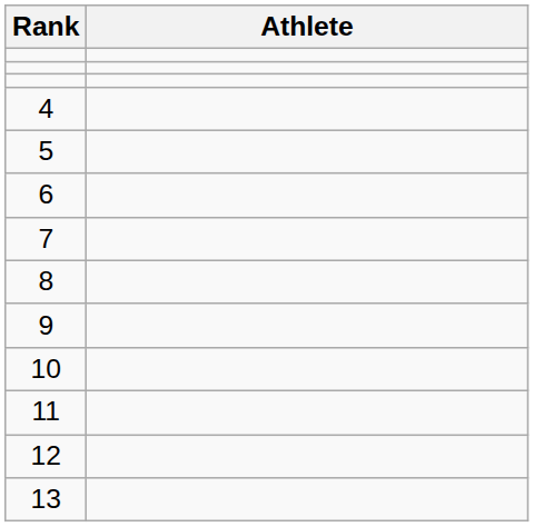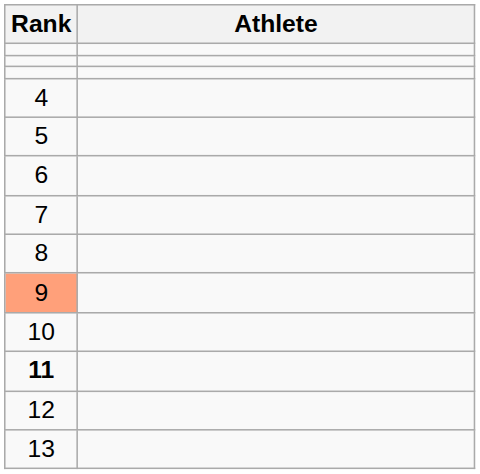row 10 | Rank: no background -> lightsalmon background
row 12 | Rank: normal -> bold
